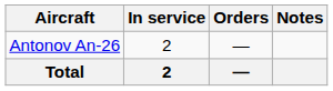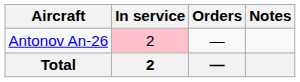Antonov An-26 | In service: no background -> pink background
